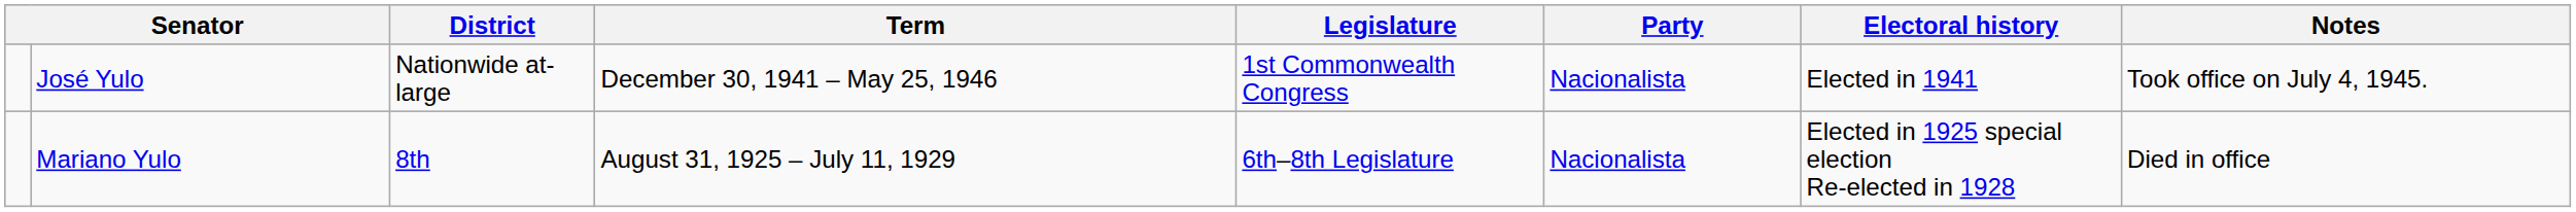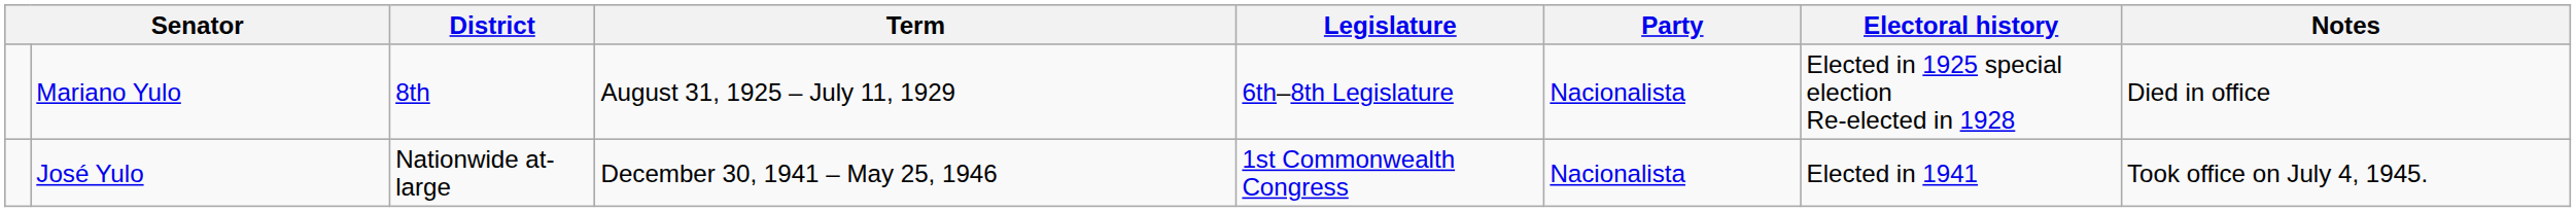rows swapped: José Yulo <-> Mariano Yulo
